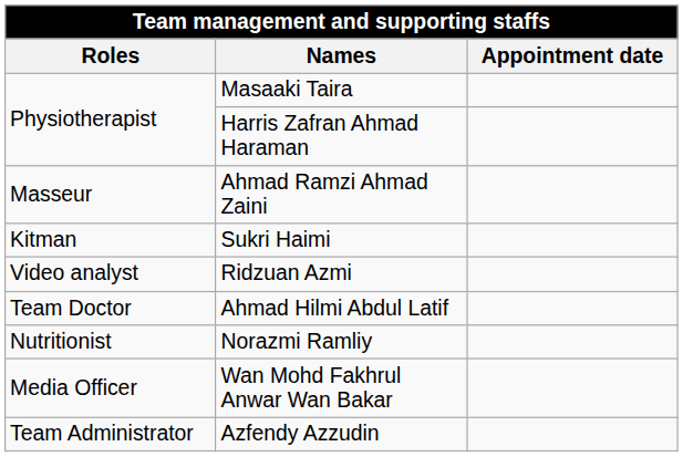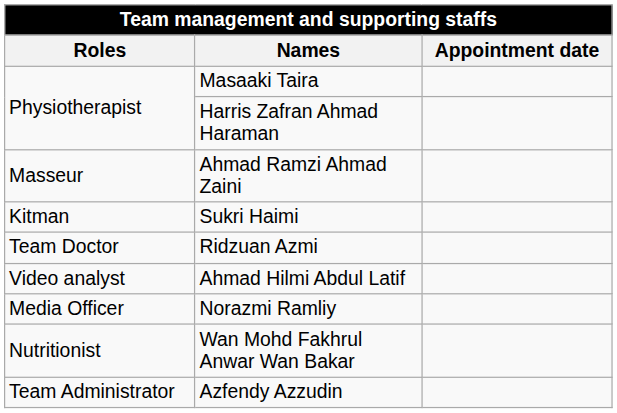Ridzuan Azmi | Roles: Video analyst -> Team Doctor
Ahmad Hilmi Abdul Latif | Roles: Team Doctor -> Video analyst
Norazmi Ramliy | Roles: Nutritionist -> Media Officer
Wan Mohd Fakhrul Anwar Wan Bakar | Roles: Media Officer -> Nutritionist
